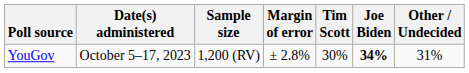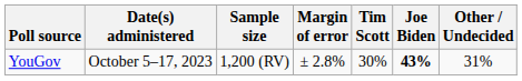YouGov | Joe Biden: 34% -> 43%
